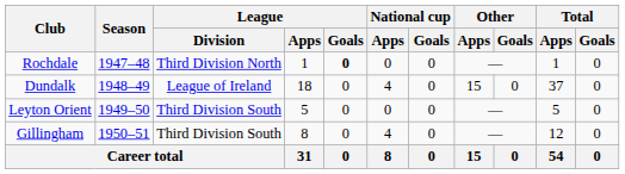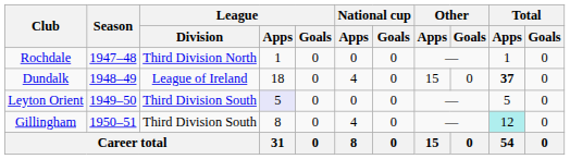Rochdale | League / Goals: bold -> normal
Dundalk | Total / Apps: normal -> bold
Leyton Orient | League / Apps: no background -> lavender background
Gillingham | Total / Apps: no background -> paleturquoise background
